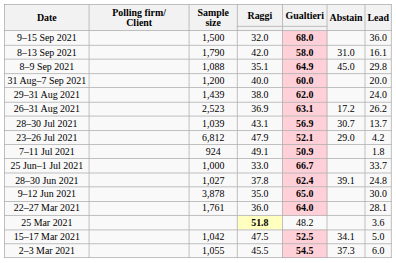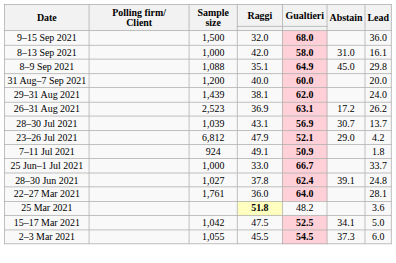8–13 Sep 2021 | Sample size: 1,790 -> 1,000
29–31 Aug 2021 | Raggi: 38.0 -> 38.1
- row: 9–12 Jun 2021 | 3,878 | 35.0 | 65.0 | 30.0
